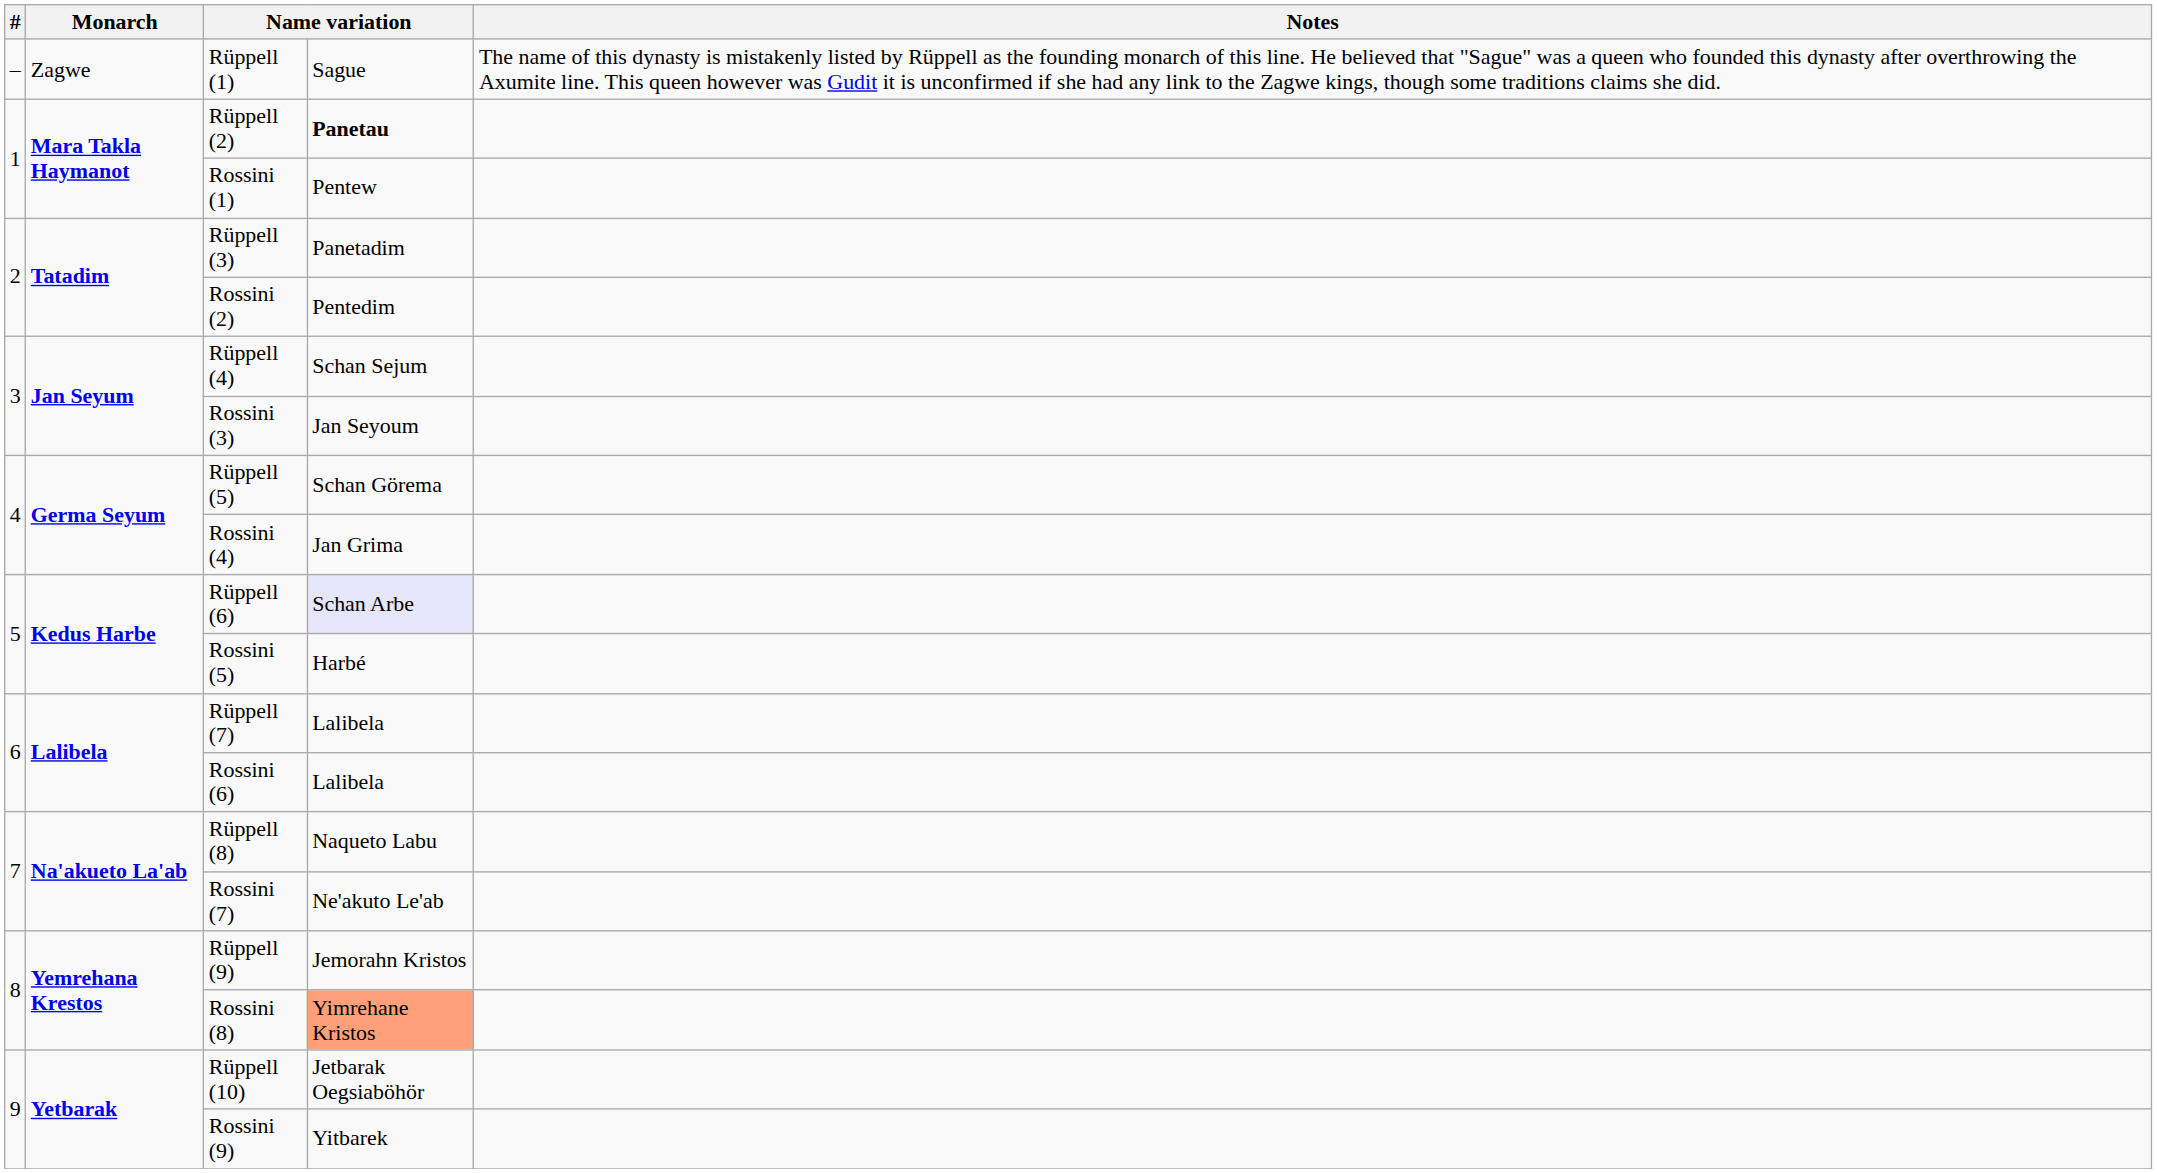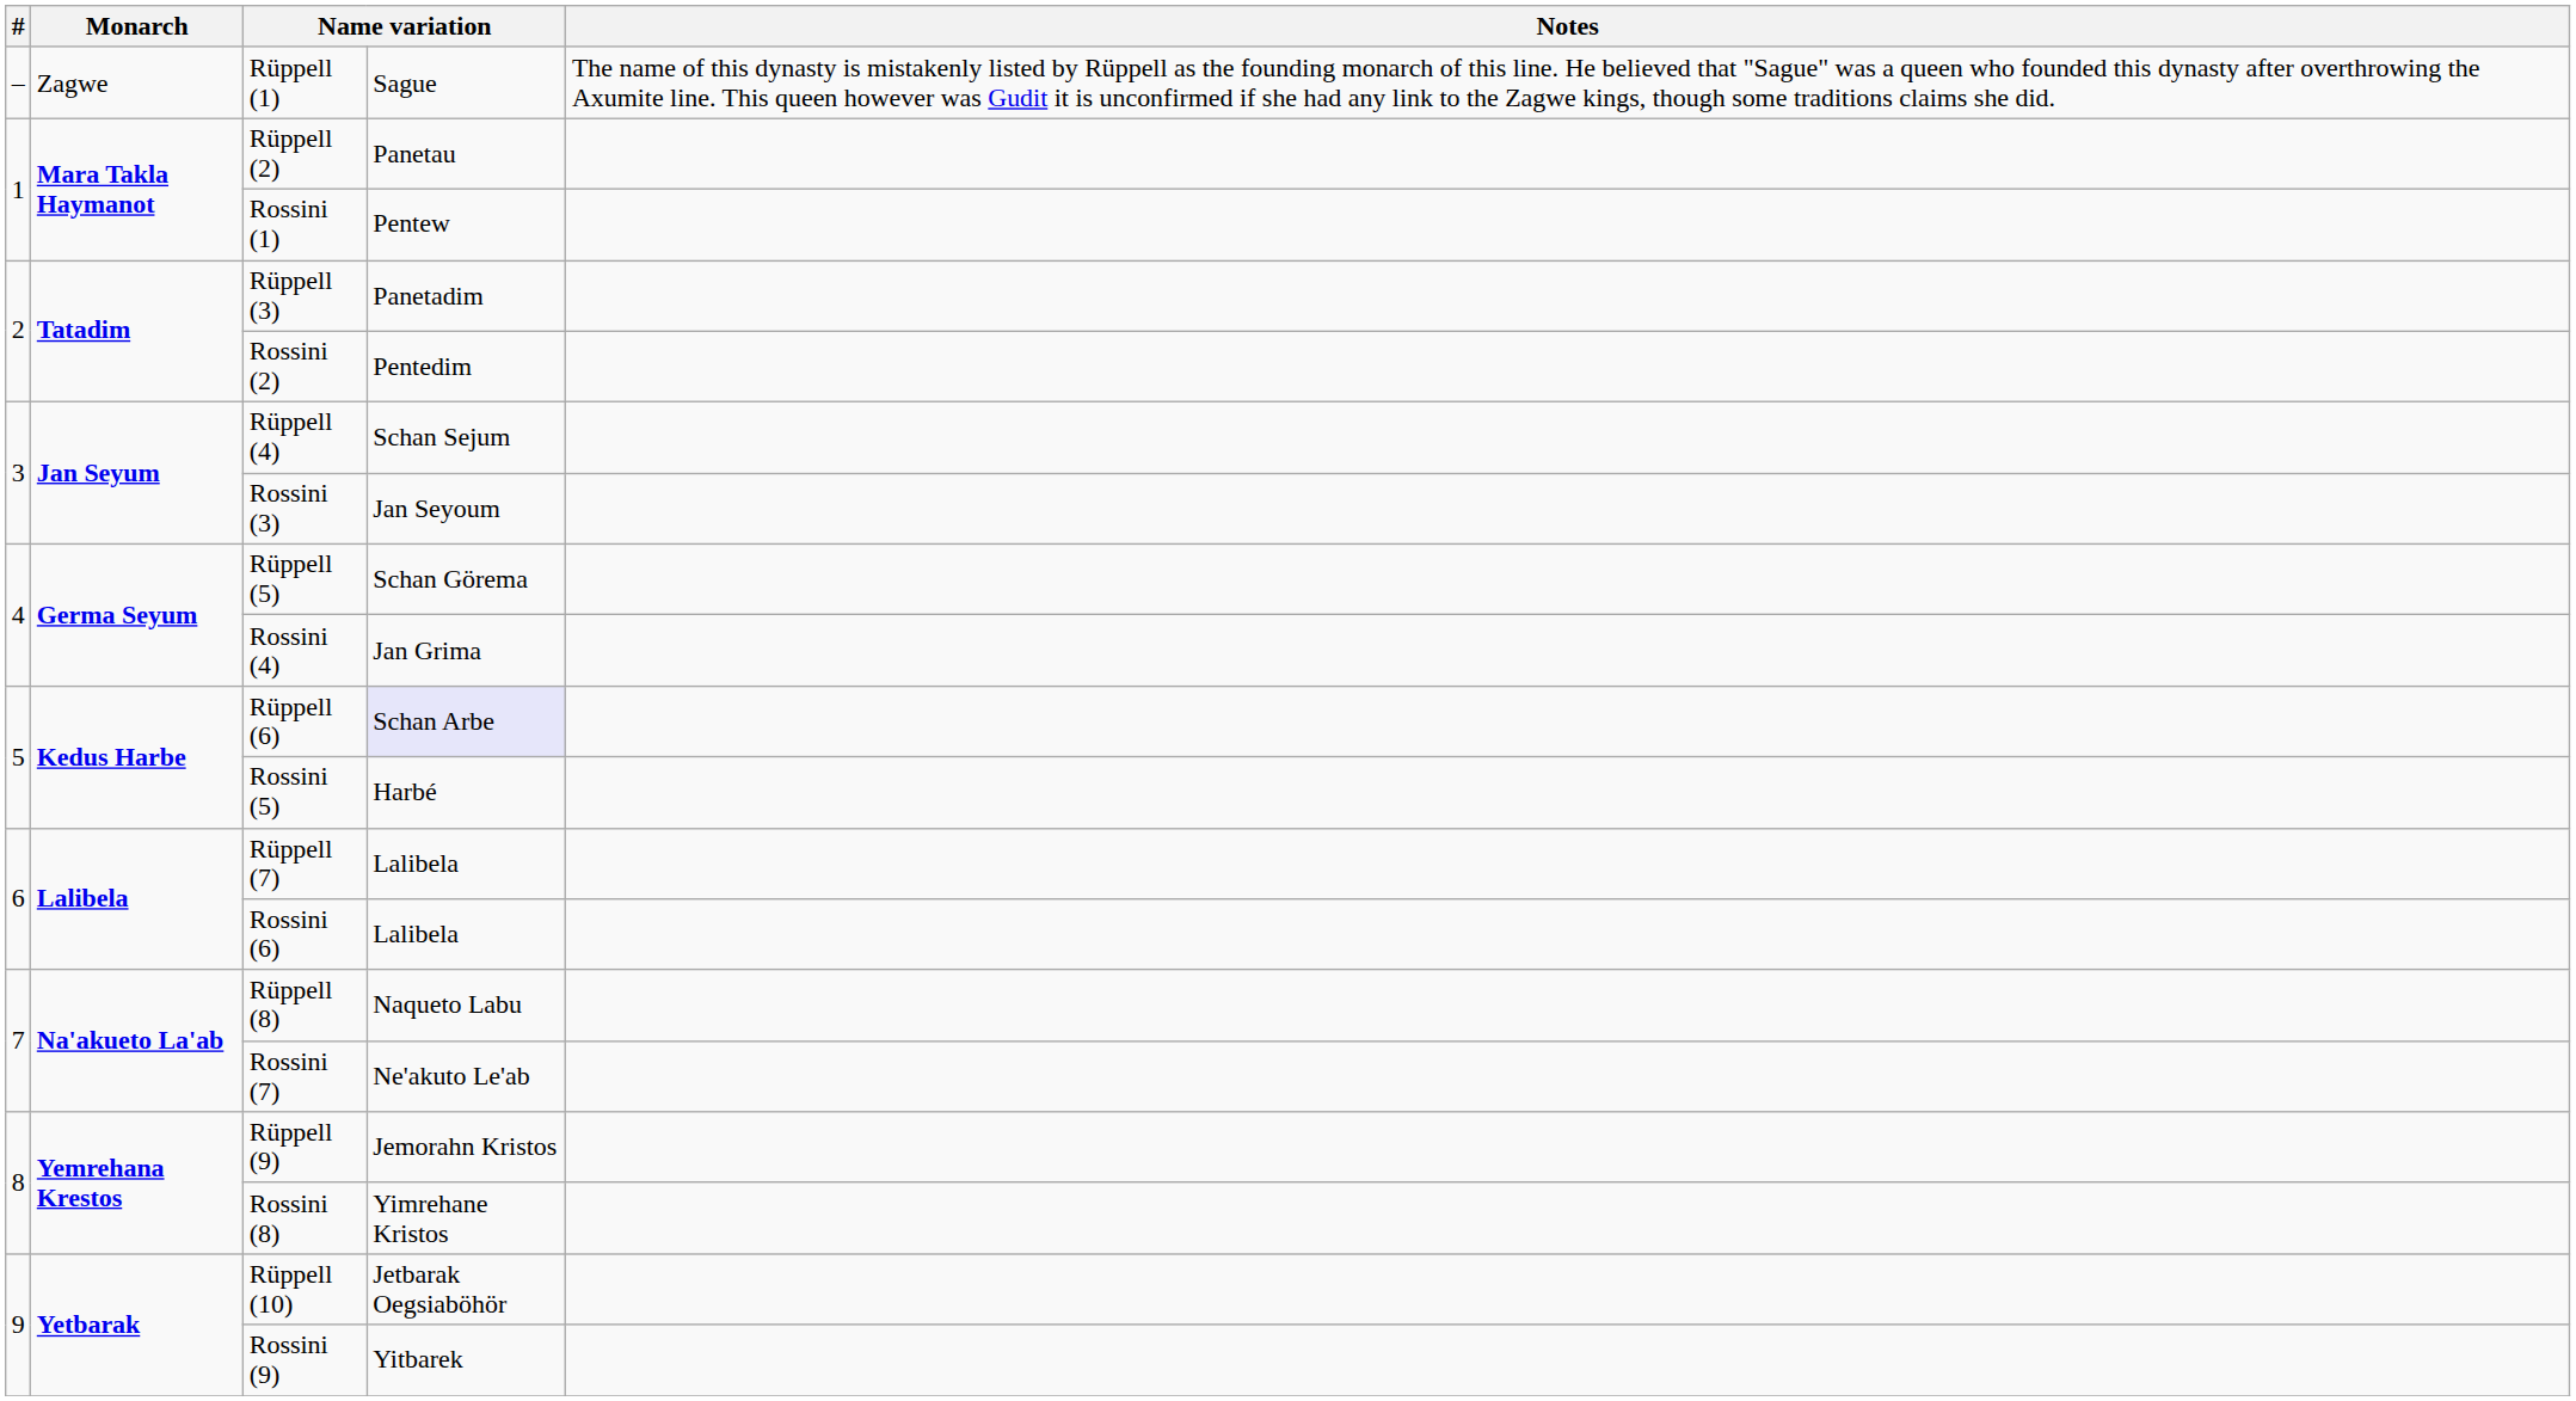Rüppell (2) | column 4: bold -> normal
Rossini (8) | column 4: lightsalmon background -> no background
